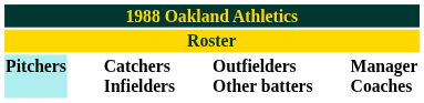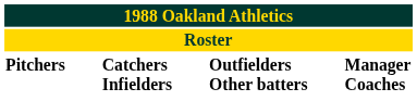Pitchers | column 1: paleturquoise background -> no background
